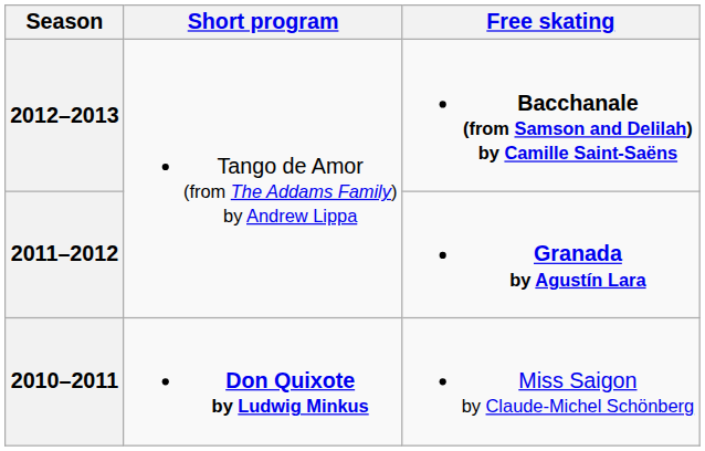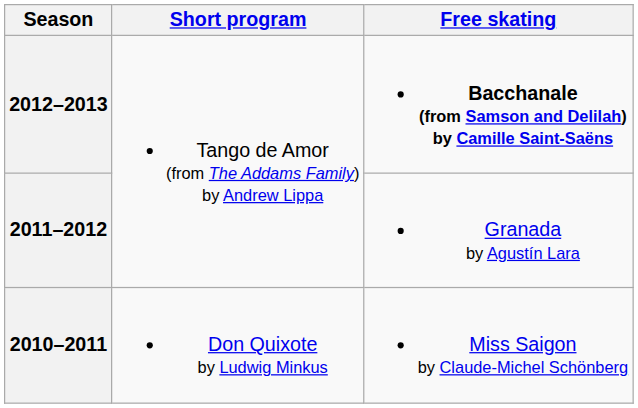2011–2012 | Free skating: bold -> normal
2010–2011 | Short program: bold -> normal
